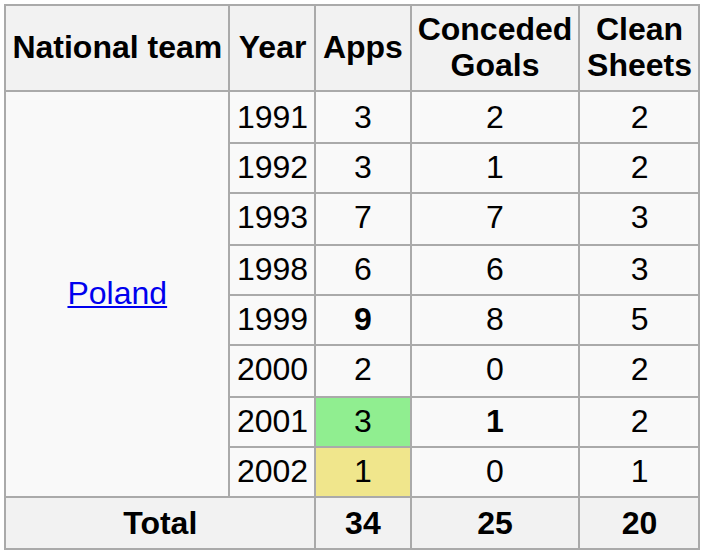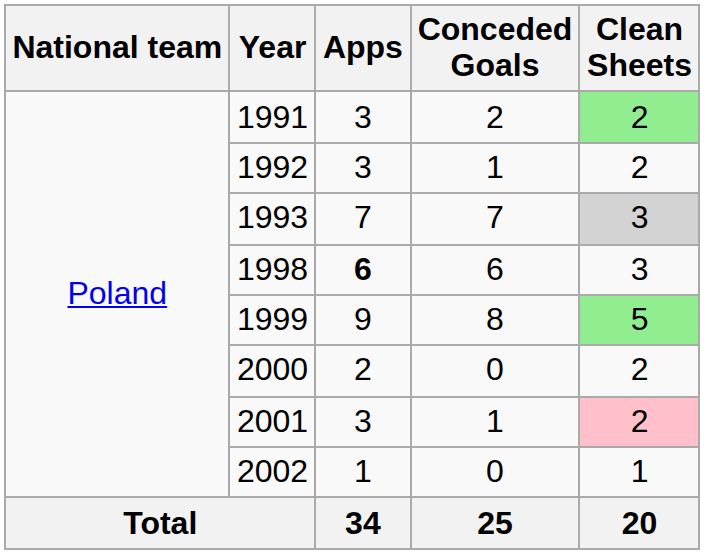1991 | Clean Sheets: no background -> lightgreen background
1993 | Clean Sheets: no background -> lightgrey background
1998 | Apps: normal -> bold
1999 | Apps: bold -> normal
1999 | Clean Sheets: no background -> lightgreen background
2001 | Apps: lightgreen background -> no background
2001 | Conceded Goals: bold -> normal
2001 | Clean Sheets: no background -> pink background
2002 | Apps: khaki background -> no background
